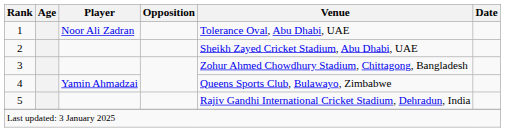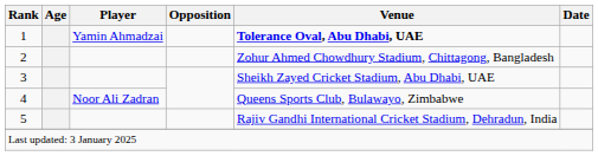1 | Player: Noor Ali Zadran -> Yamin Ahmadzai
1 | Venue: normal -> bold
2 | Venue: Sheikh Zayed Cricket Stadium, Abu Dhabi, UAE -> Zohur Ahmed Chowdhury Stadium, Chittagong, Bangladesh
3 | Venue: Zohur Ahmed Chowdhury Stadium, Chittagong, Bangladesh -> Sheikh Zayed Cricket Stadium, Abu Dhabi, UAE
4 | Player: Yamin Ahmadzai -> Noor Ali Zadran
